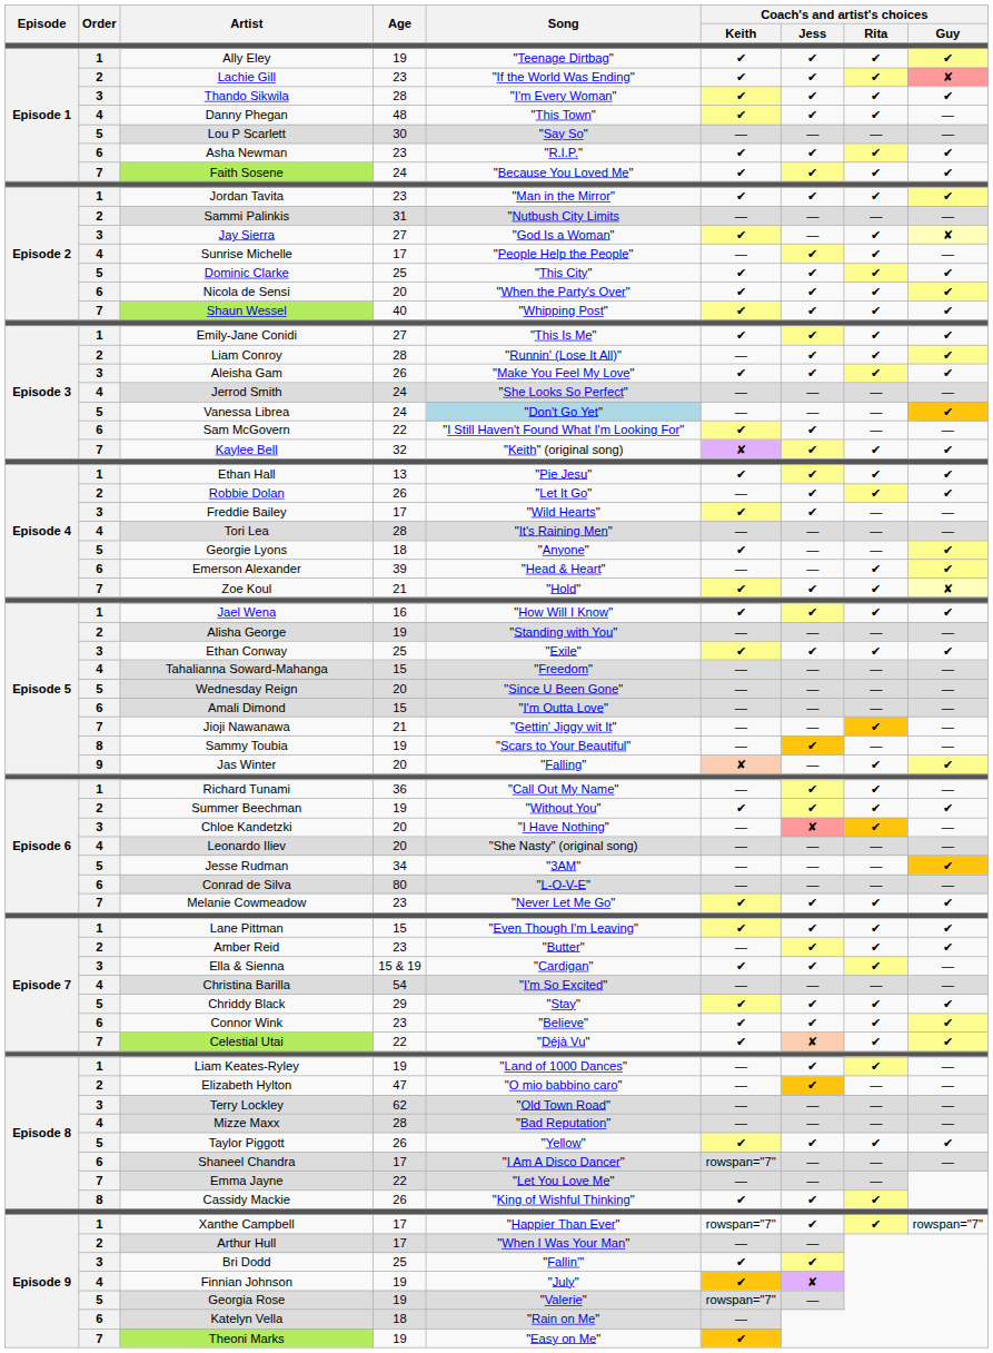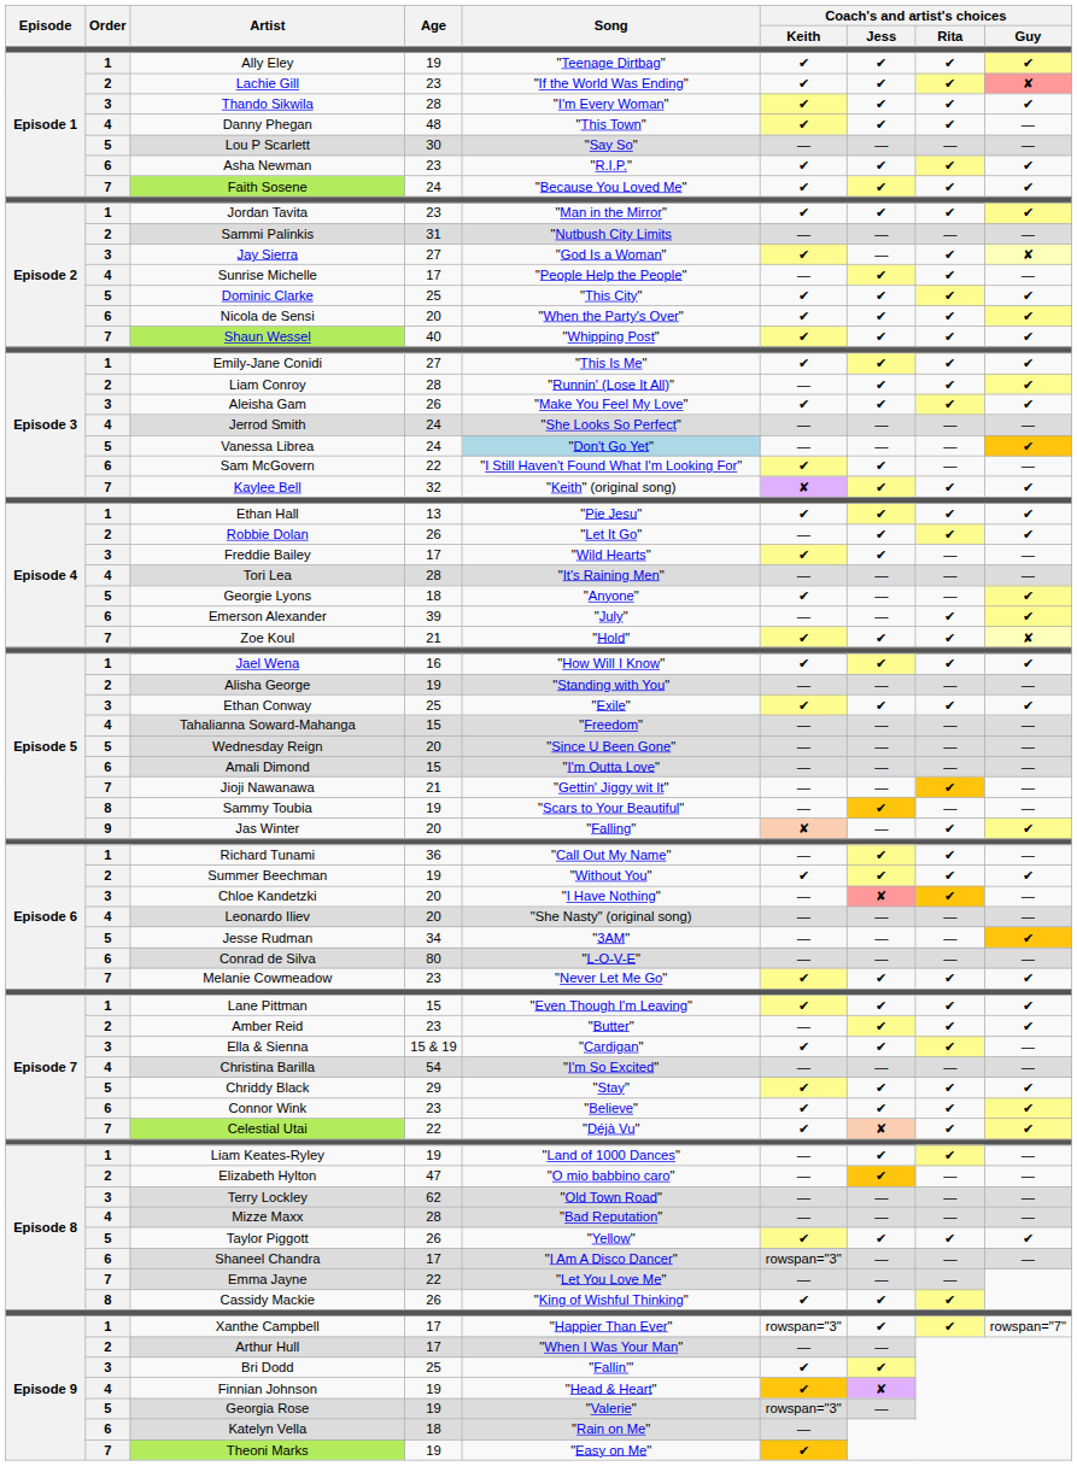Emerson Alexander | Song: "Head & Heart" -> "July"
Shaneel Chandra | Coach's and artist's choices / Keith: rowspan="7" -> rowspan="3"
Xanthe Campbell | Coach's and artist's choices / Keith: rowspan="7" -> rowspan="3"
Finnian Johnson | Song: "July" -> "Head & Heart"
Georgia Rose | Coach's and artist's choices / Keith: rowspan="7" -> rowspan="3"
